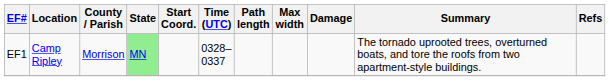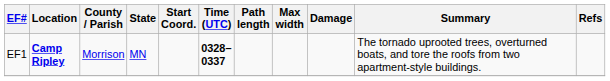EF1 | Location: normal -> bold
EF1 | State: lightgreen background -> no background
EF1 | Time (UTC): normal -> bold
